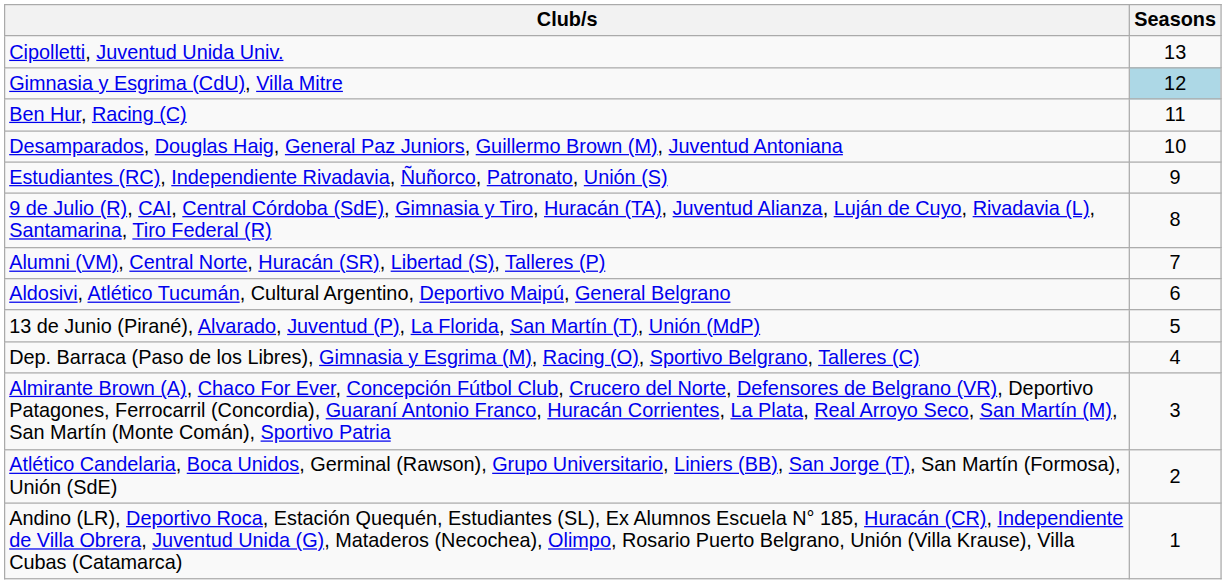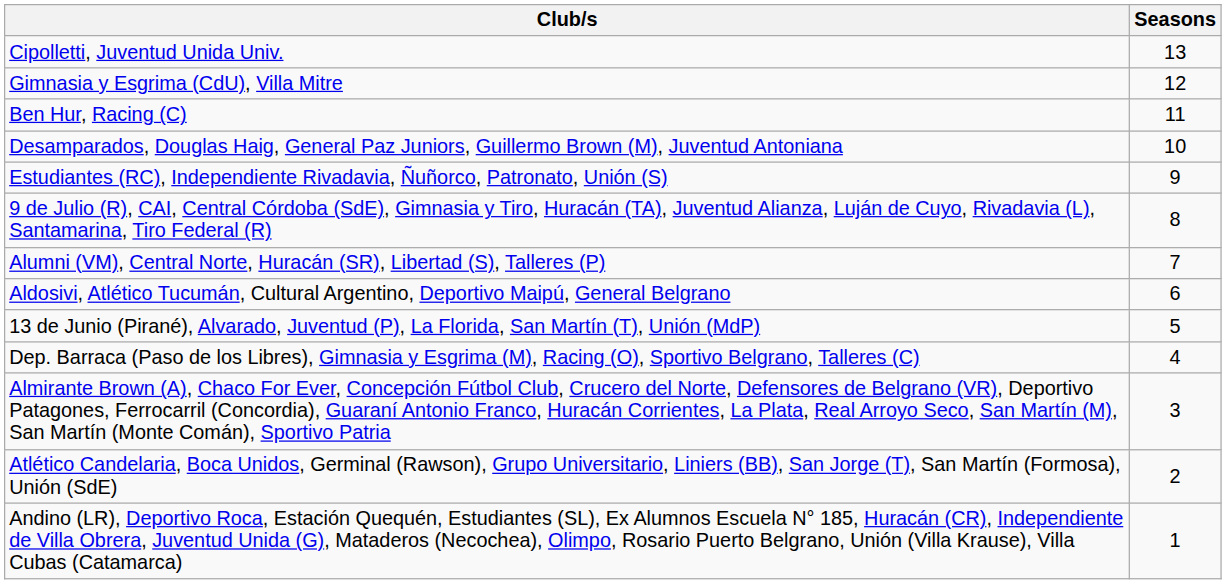Gimnasia y Esgrima (CdU), Villa Mitre | Seasons: lightblue background -> no background
